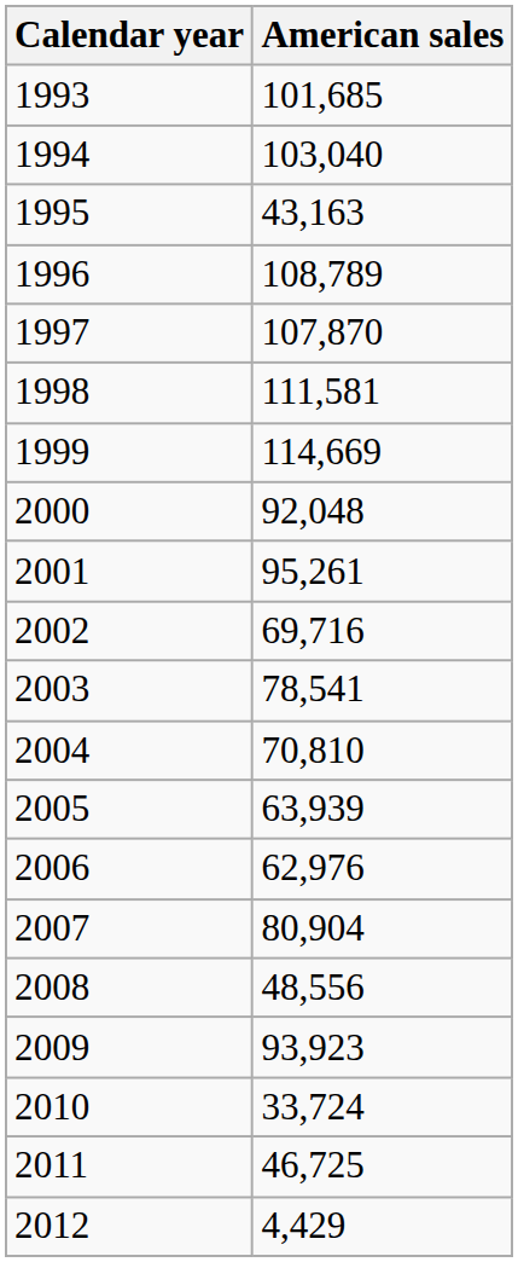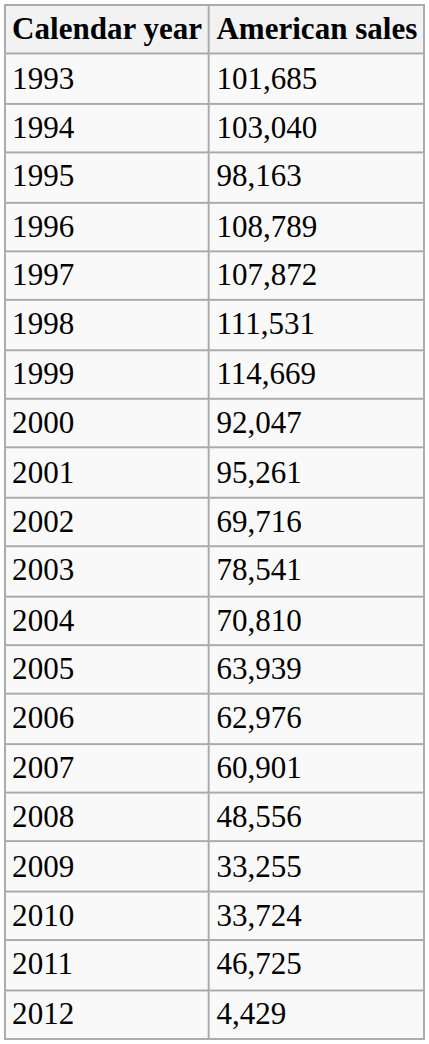1995 | American sales: 43,163 -> 98,163
1997 | American sales: 107,870 -> 107,872
1998 | American sales: 111,581 -> 111,531
2000 | American sales: 92,048 -> 92,047
2007 | American sales: 80,904 -> 60,901
2009 | American sales: 93,923 -> 33,255
